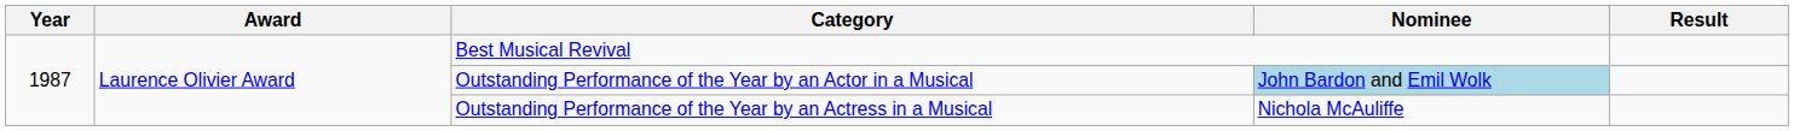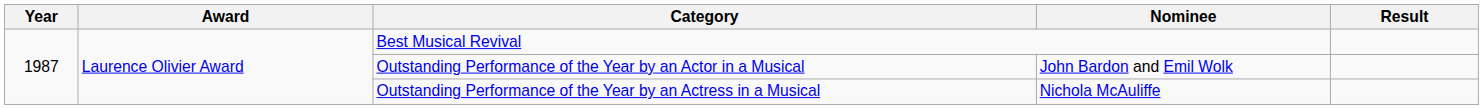Outstanding Performance of the Year by an Actor in a Musical | Nominee: lightblue background -> no background
